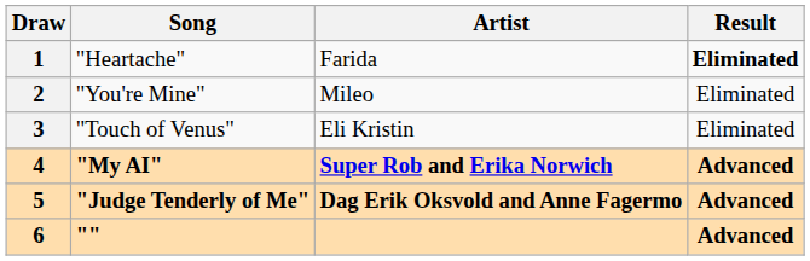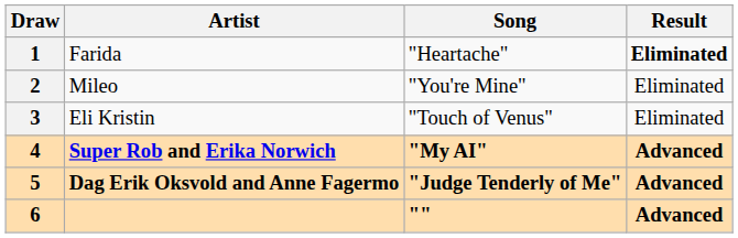columns swapped: Artist <-> Song
